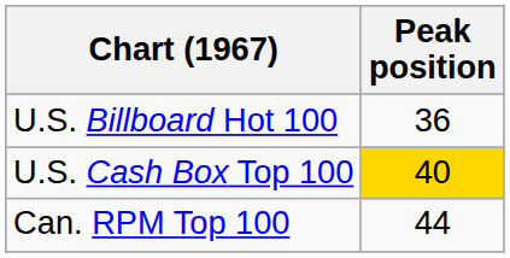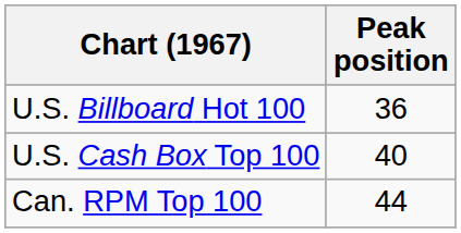U.S. Cash Box Top 100 | Peak position: gold background -> no background
